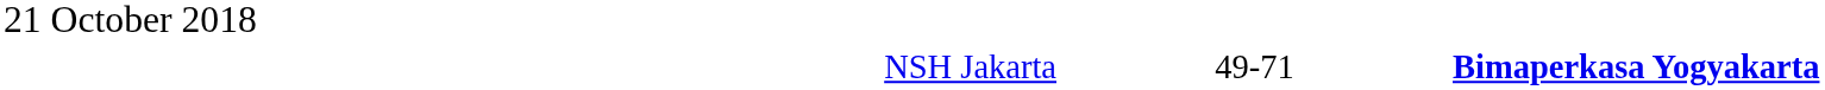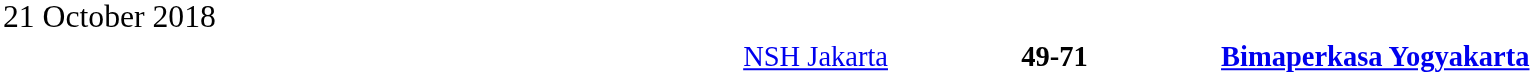NSH Jakarta | column 2: normal -> bold
